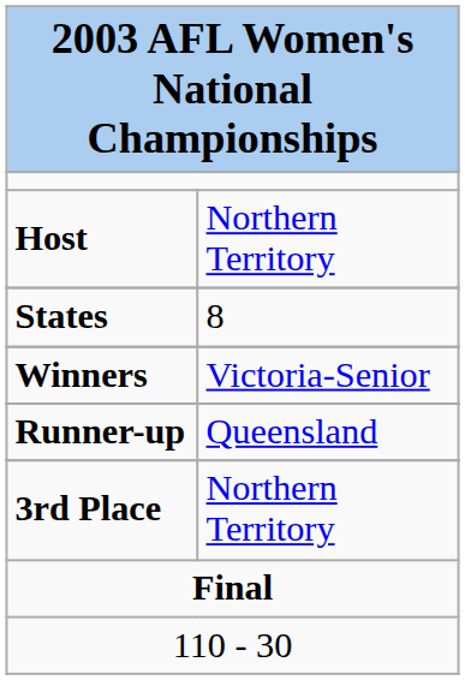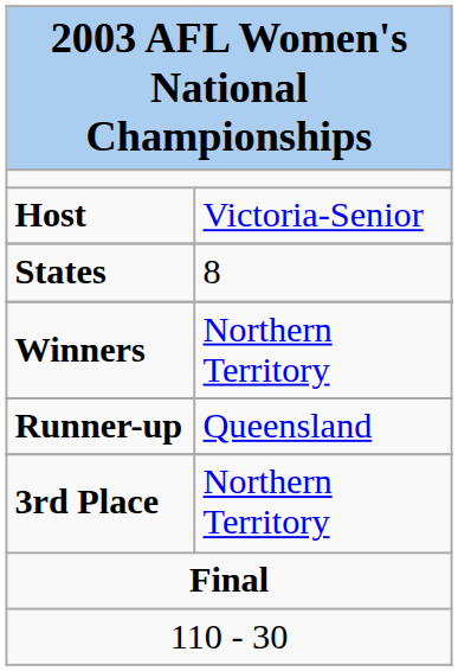row 3 | column 2: Northern Territory -> Victoria-Senior
row 5 | column 2: Victoria-Senior -> Northern Territory
